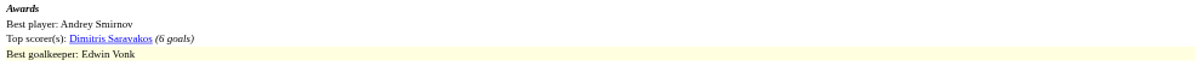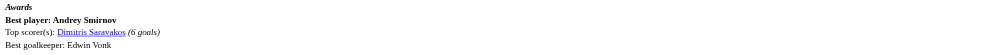Best player: Andrey Smirnov | Awards: normal -> bold
Best goalkeeper: Edwin Vonk | Awards: lightyellow background -> no background
